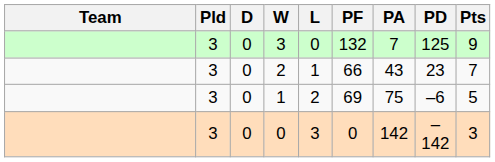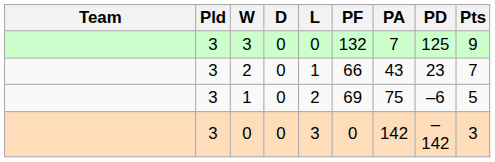columns swapped: W <-> D
